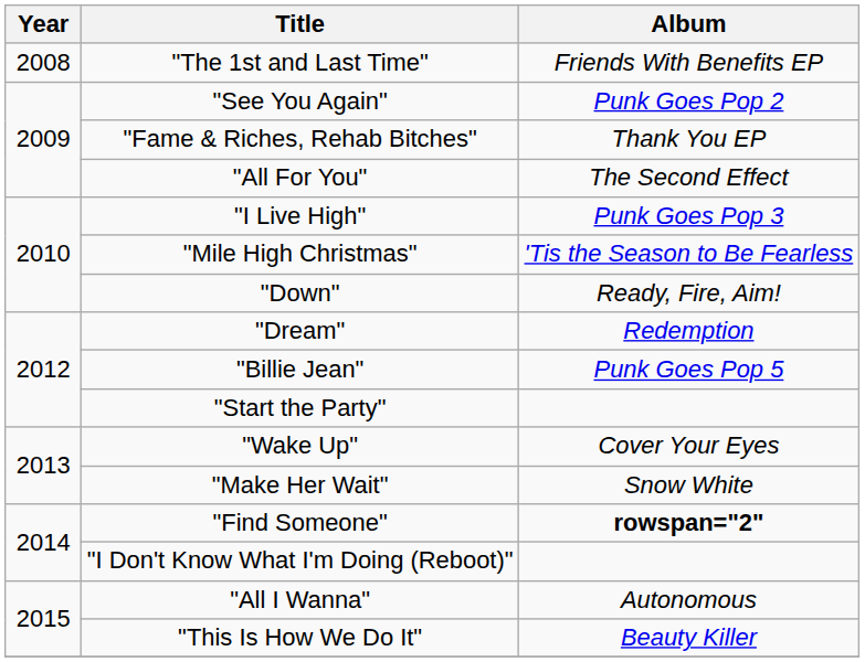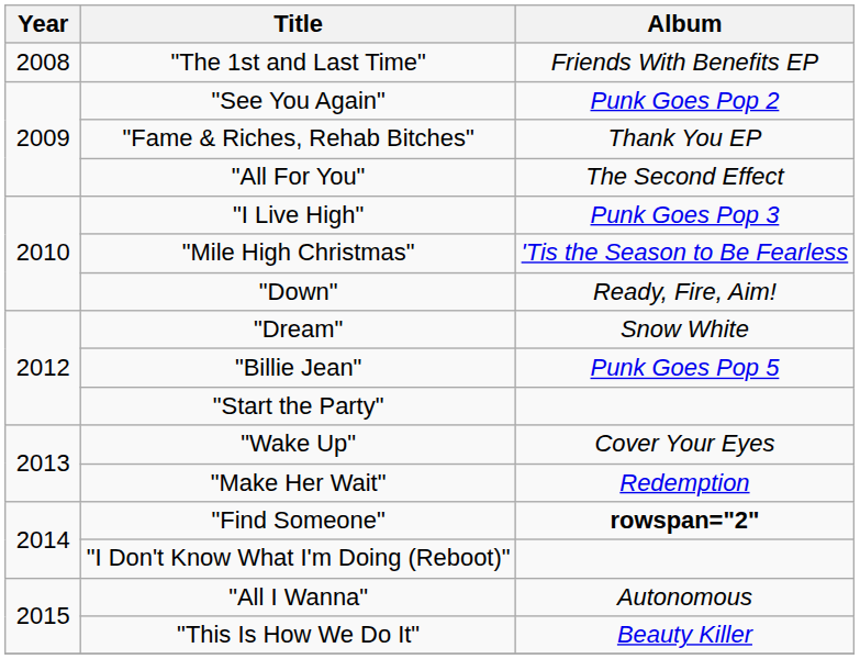"Dream" | Album: Redemption -> Snow White
"Make Her Wait" | Album: Snow White -> Redemption
